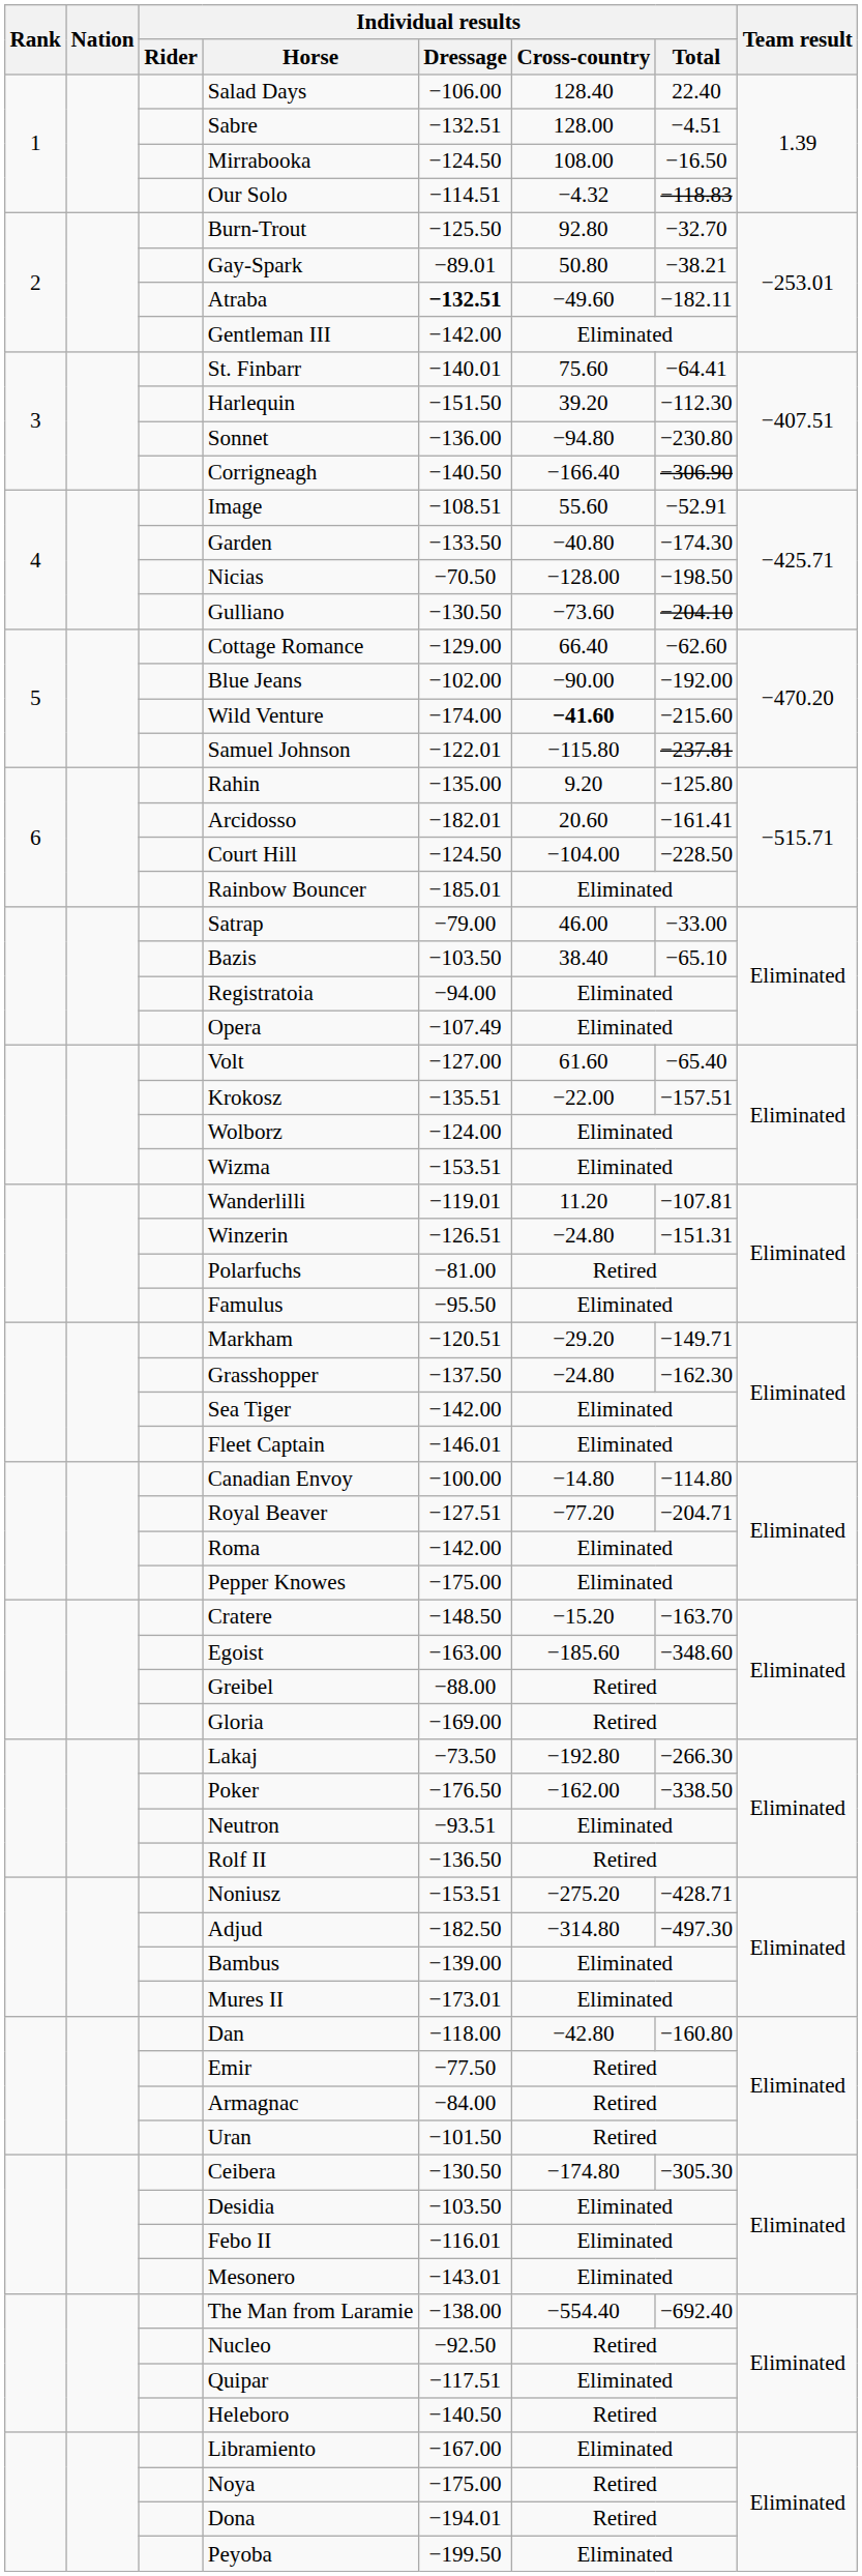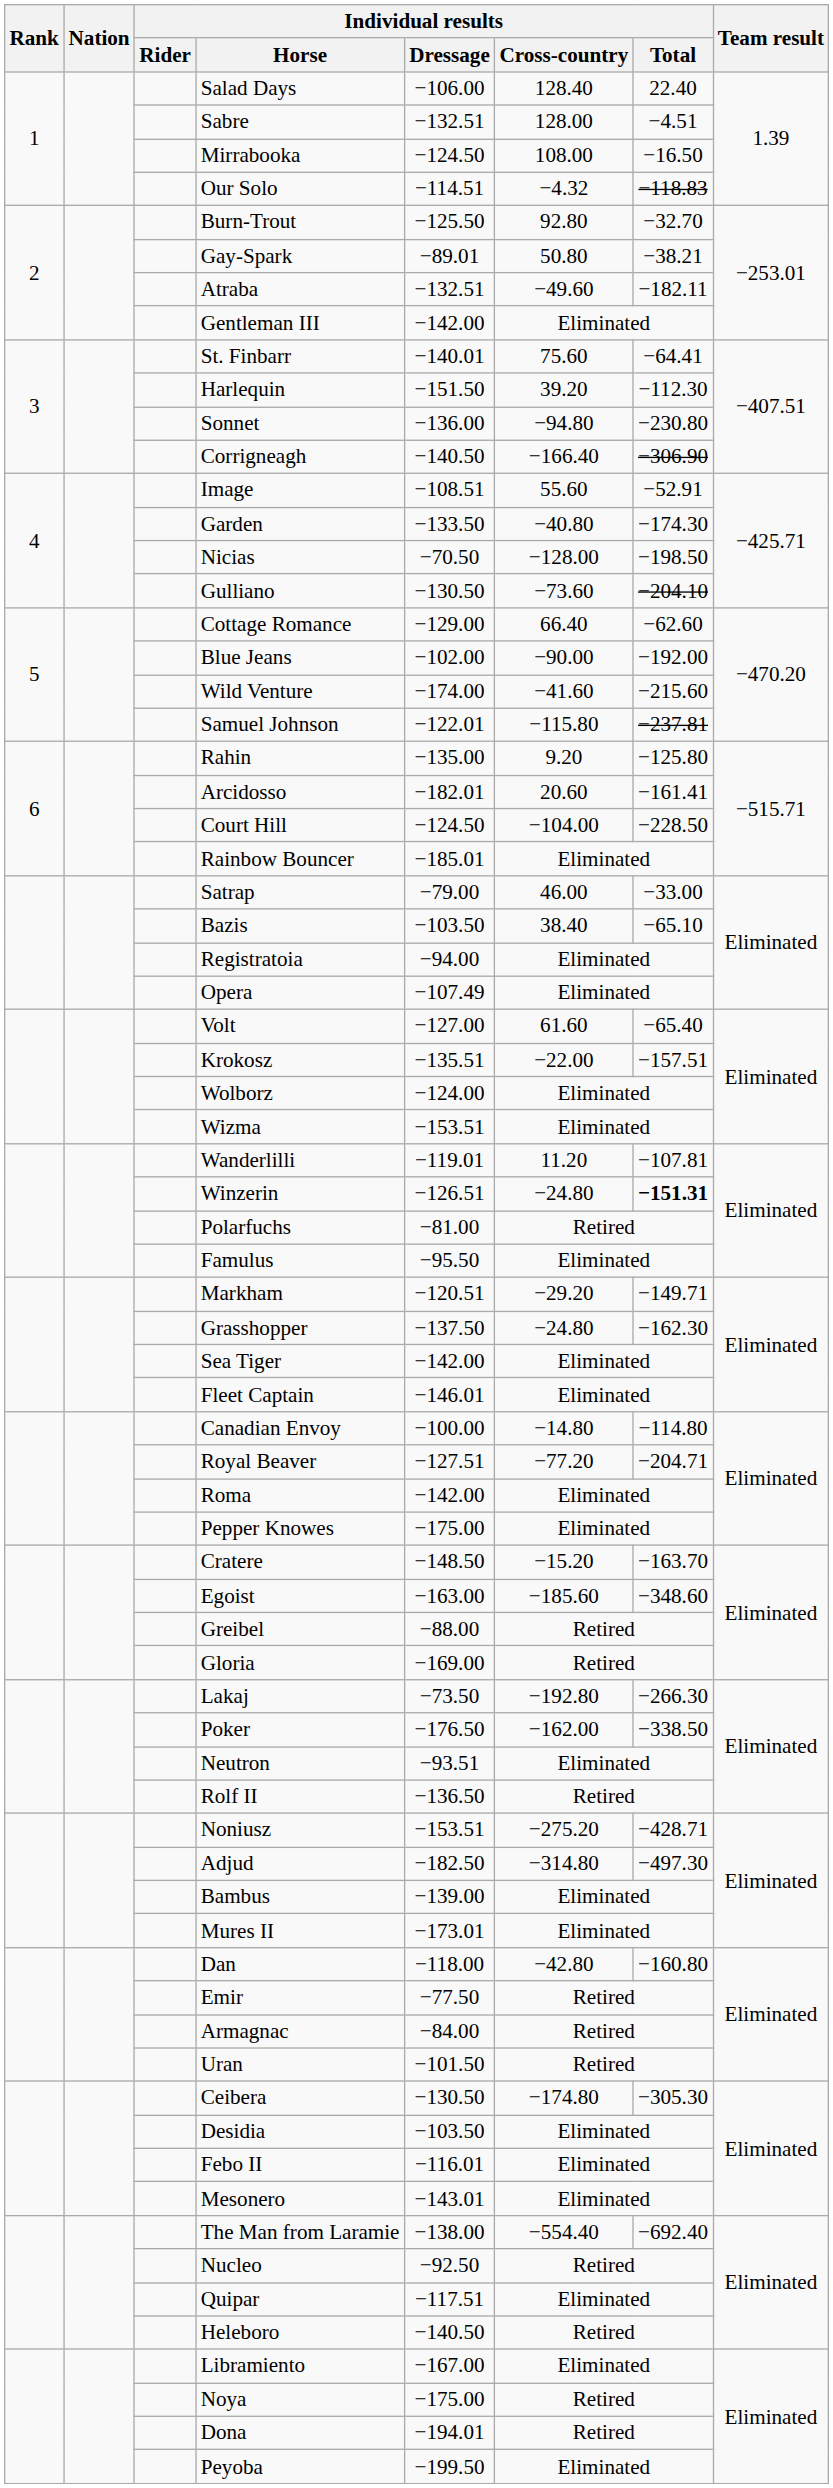Atraba | Individual results / Dressage: bold -> normal
Wild Venture | Individual results / Cross-country: bold -> normal
Winzerin | Individual results / Total: normal -> bold
